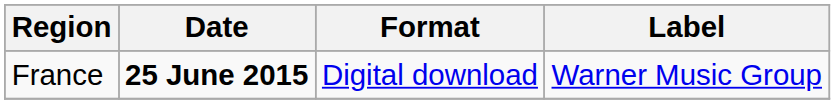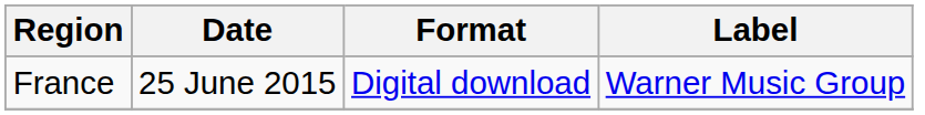France | Date: bold -> normal
